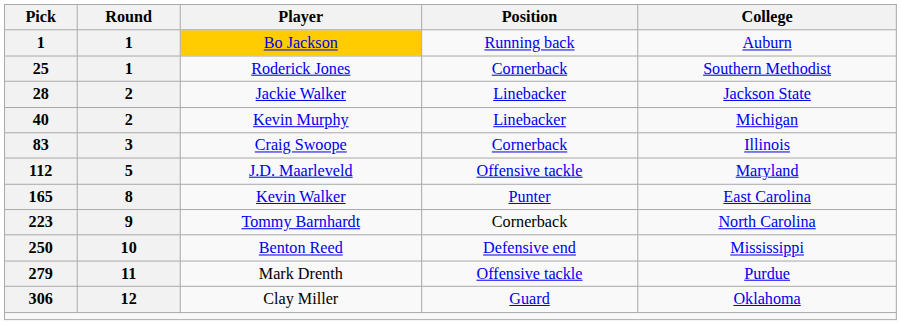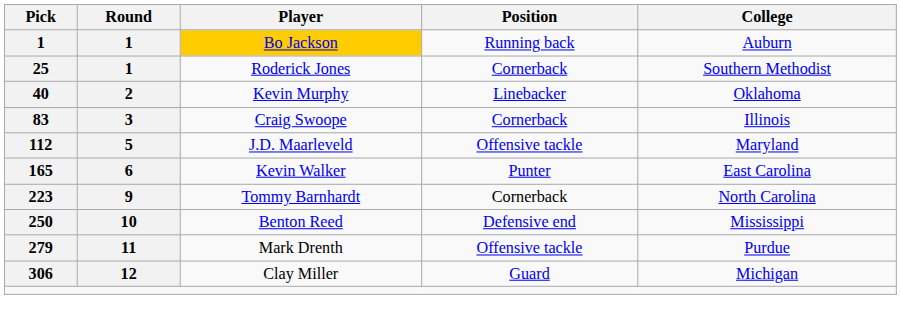- row: 28 | 2 | Jackie Walker | Linebacker | Jackson State
Kevin Murphy | College: Michigan -> Oklahoma
Kevin Walker | Round: 8 -> 6
Clay Miller | College: Oklahoma -> Michigan
